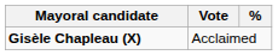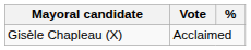Gisèle Chapleau (X) | Mayoral candidate: bold -> normal
